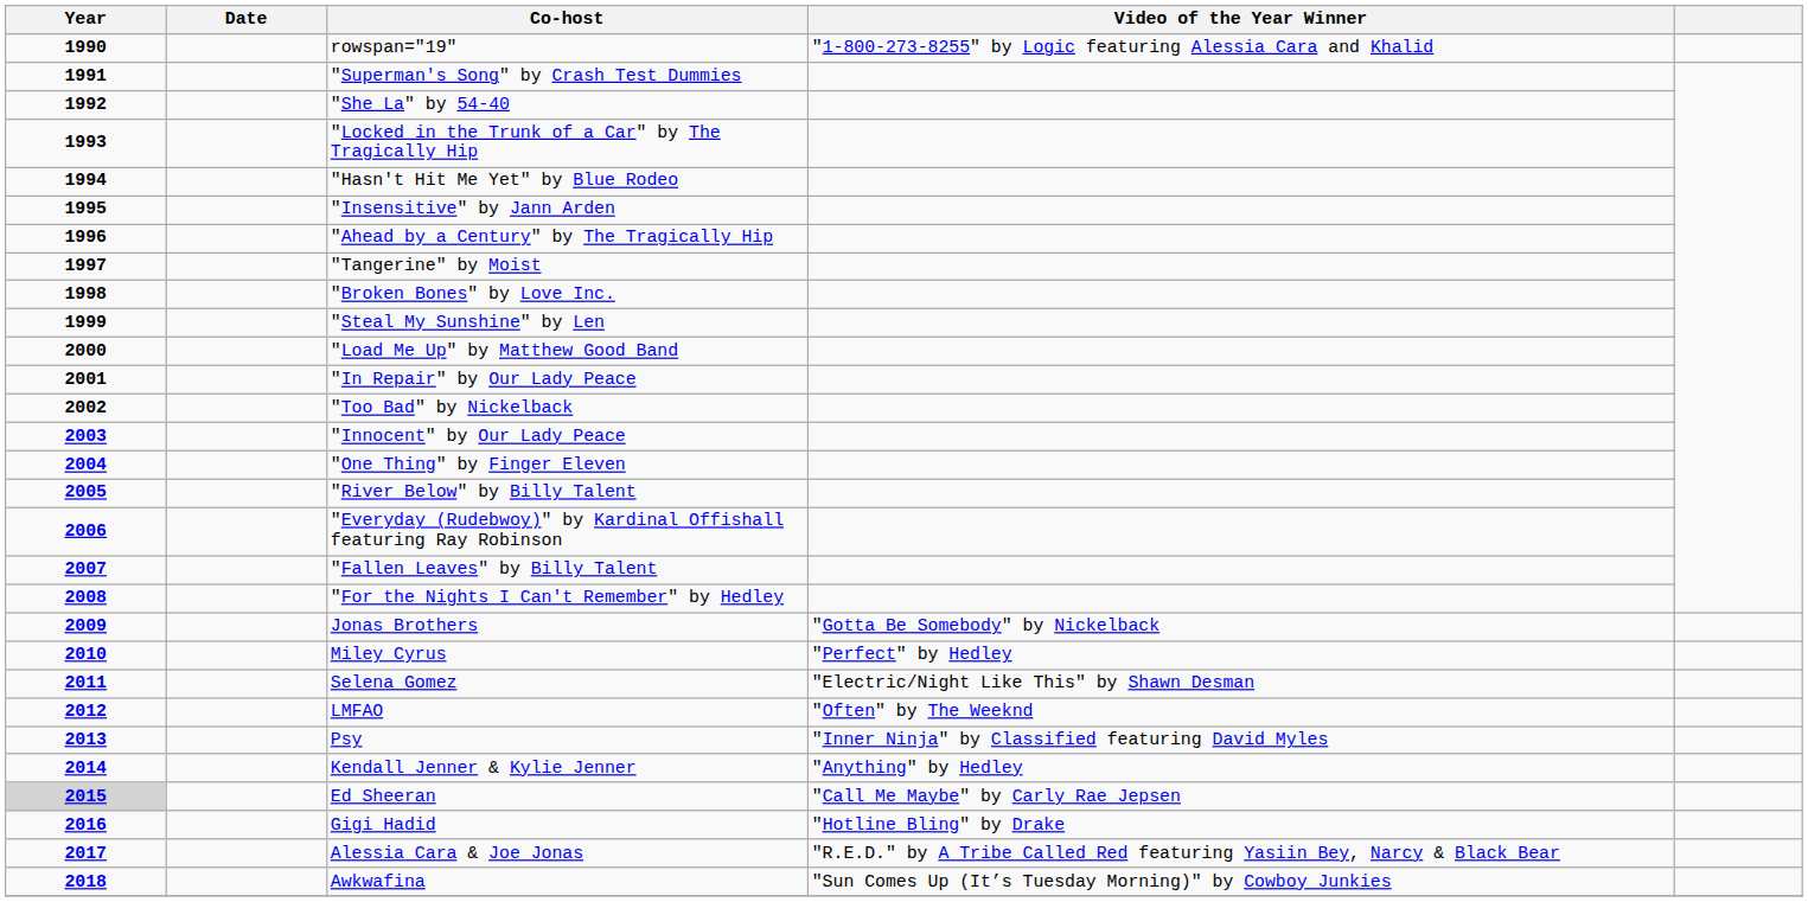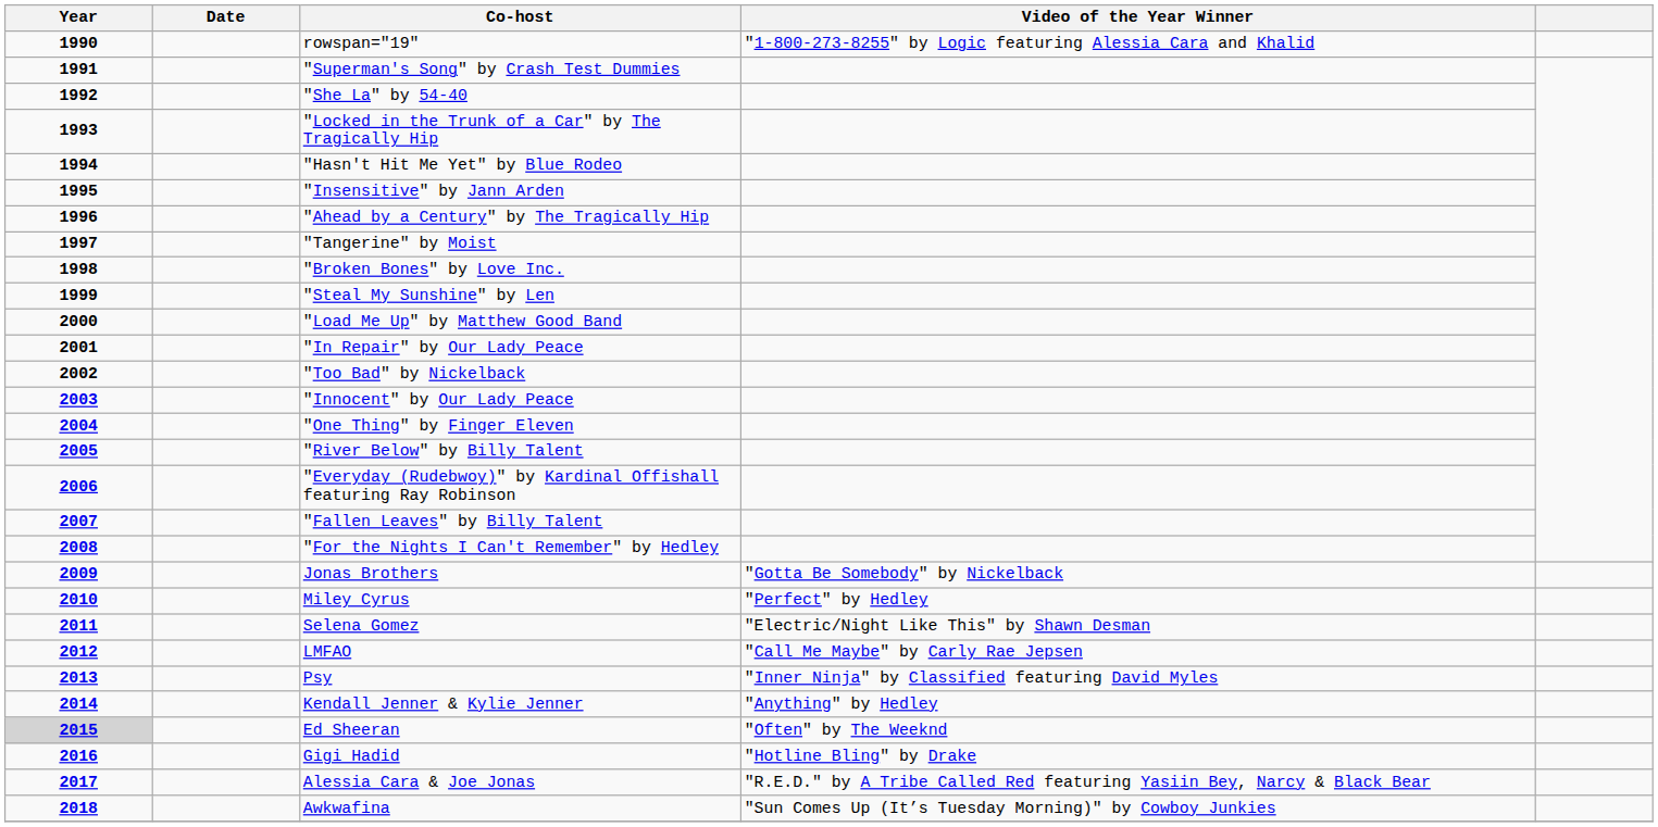LMFAO | Video of the Year Winner: "Often" by The Weeknd -> "Call Me Maybe" by Carly Rae Jepsen
Ed Sheeran | Video of the Year Winner: "Call Me Maybe" by Carly Rae Jepsen -> "Often" by The Weeknd
